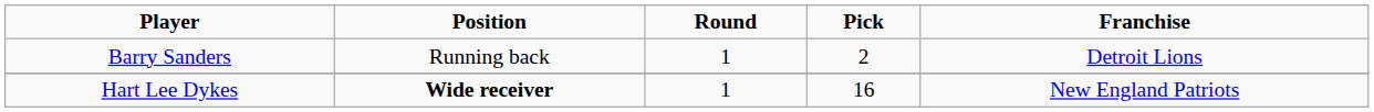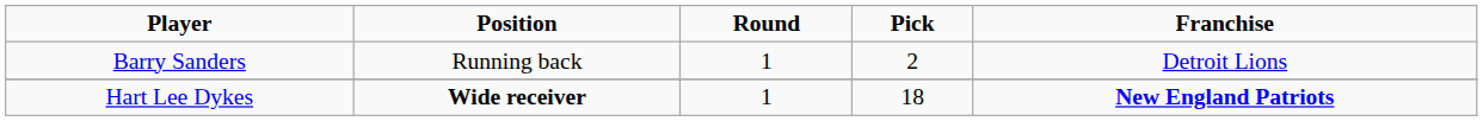Hart Lee Dykes | Pick: 16 -> 18
Hart Lee Dykes | Franchise: normal -> bold
